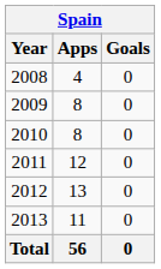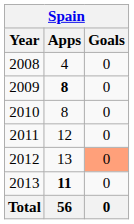2009 | Apps: normal -> bold
2012 | Goals: no background -> lightsalmon background
2013 | Apps: normal -> bold
